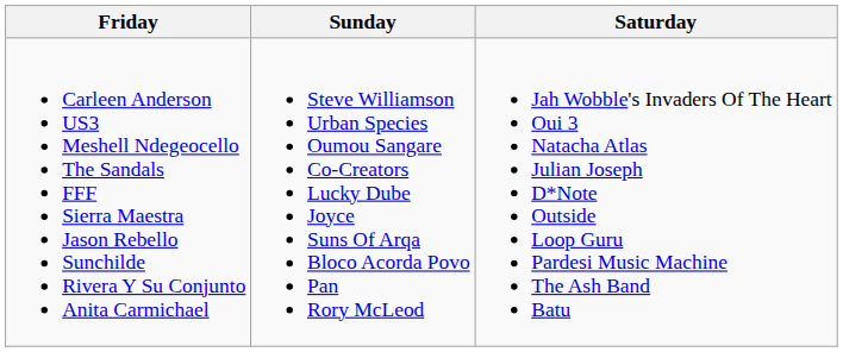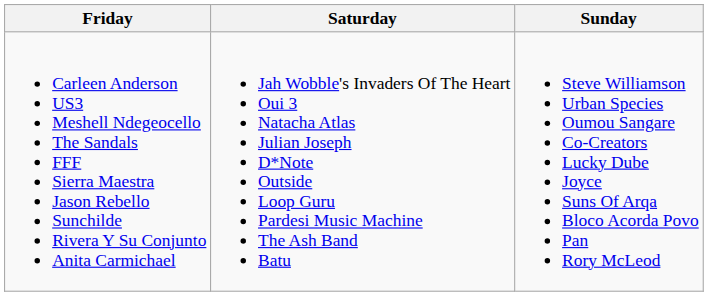columns swapped: Saturday <-> Sunday
